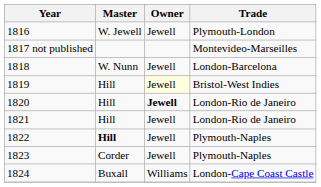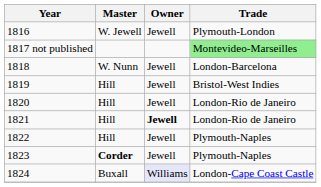1817 not published | Trade: no background -> lightgreen background
1819 | Owner: lightyellow background -> no background
1820 | Owner: bold -> normal
1821 | Owner: normal -> bold
1822 | Master: bold -> normal
1823 | Master: normal -> bold
1824 | Owner: no background -> lavender background
